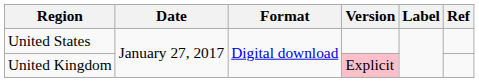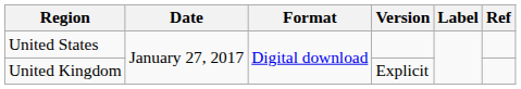United Kingdom | Version: pink background -> no background
